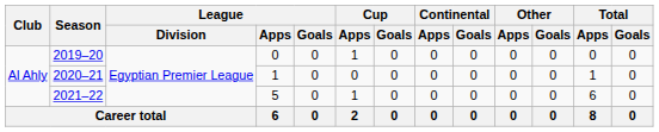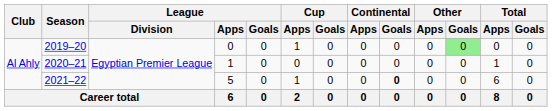2019–20 | Other / Goals: no background -> lightgreen background
2021–22 | Continental / Goals: normal -> bold
